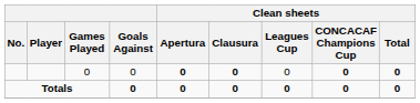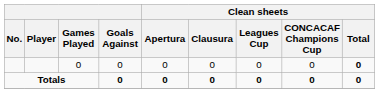row 3 | Clean sheets / Apertura: bold -> normal
row 3 | Clean sheets / Clausura: bold -> normal
row 3 | Clean sheets / CONCACAF Champions Cup: bold -> normal
